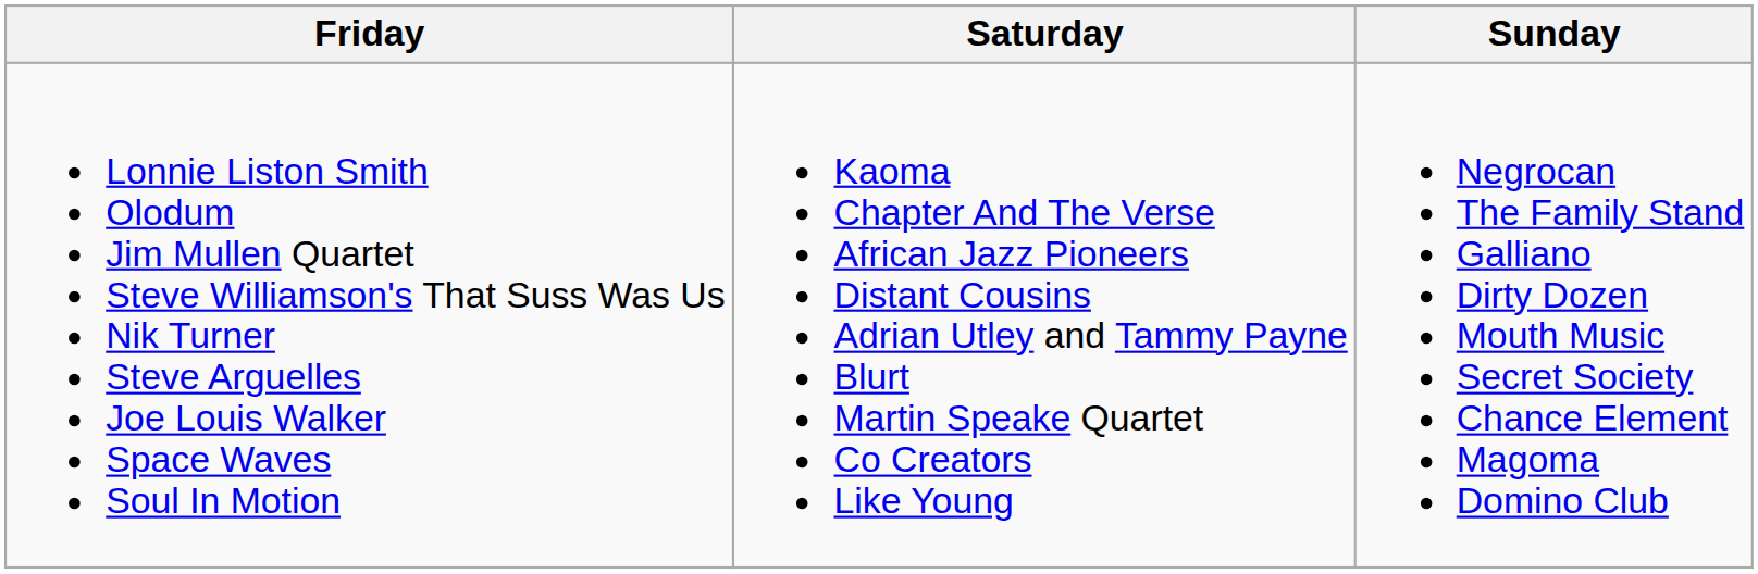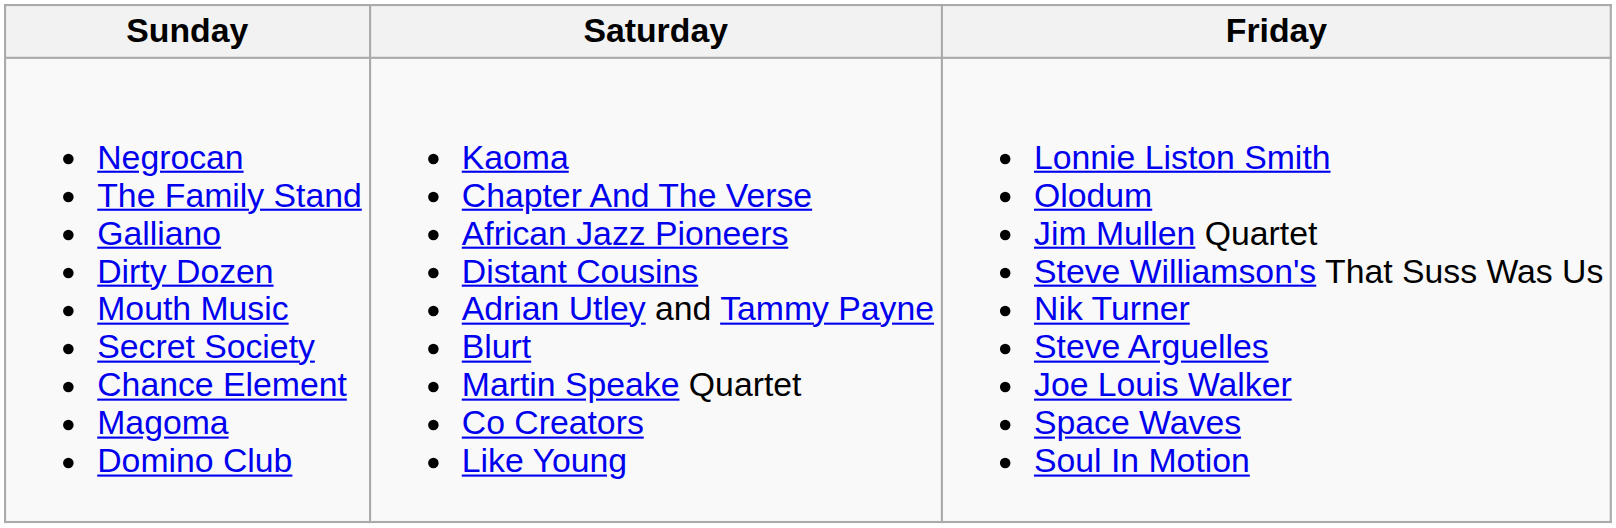columns swapped: Friday <-> Sunday
